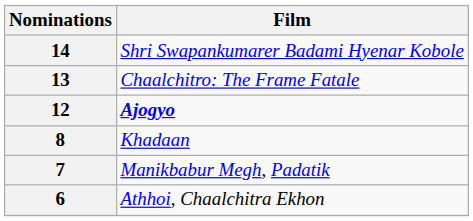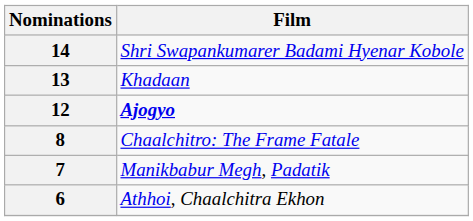13 | Film: Chaalchitro: The Frame Fatale -> Khadaan
8 | Film: Khadaan -> Chaalchitro: The Frame Fatale
